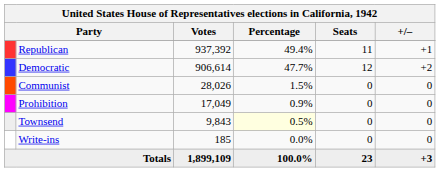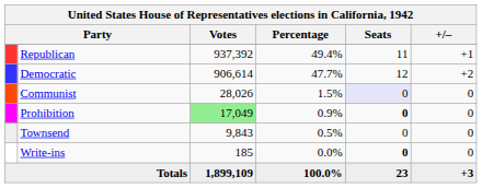Communist | Seats: no background -> lavender background
Prohibition | Votes: no background -> lightgreen background
Prohibition | Seats: normal -> bold
Townsend | Percentage: lightyellow background -> no background
Write-ins | Seats: normal -> bold
